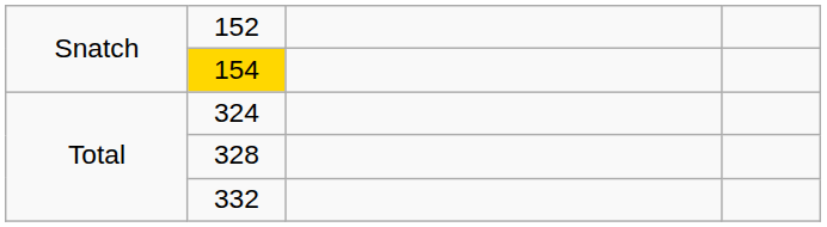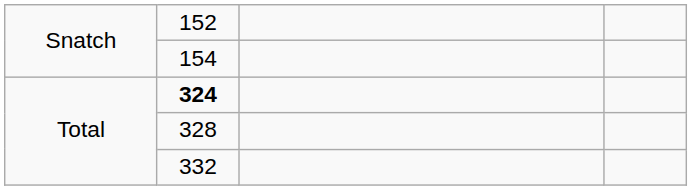154 | column 2: gold background -> no background
324 | column 2: normal -> bold
